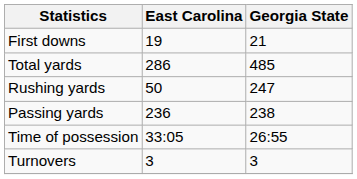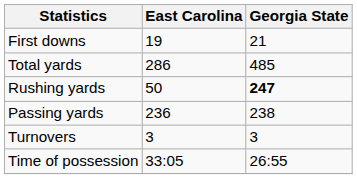Rushing yards | Georgia State: normal -> bold
rows swapped: Turnovers <-> Time of possession
